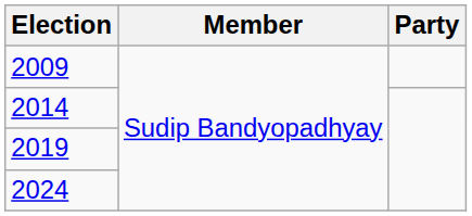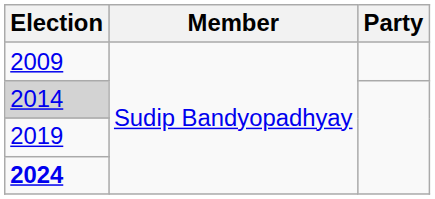2014 | Election: no background -> lightgrey background
2024 | Election: normal -> bold
